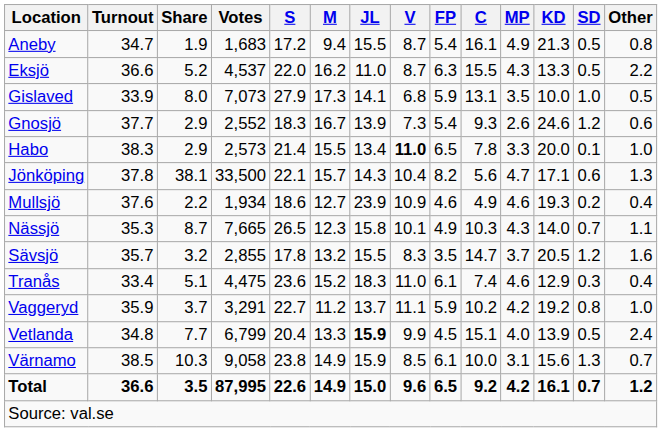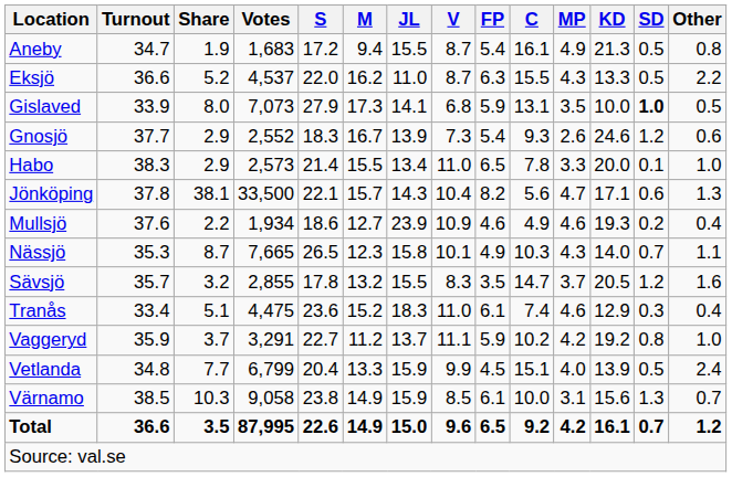Gislaved | SD: normal -> bold
Habo | V: bold -> normal
Vetlanda | JL: bold -> normal
